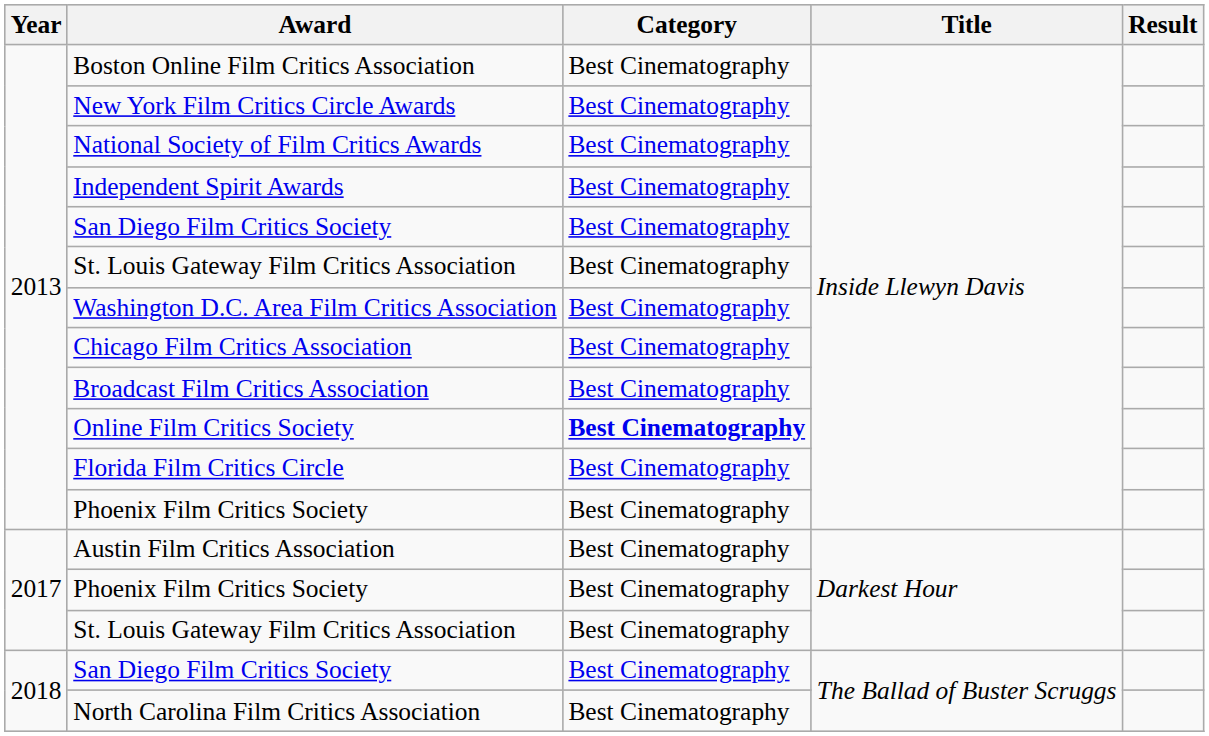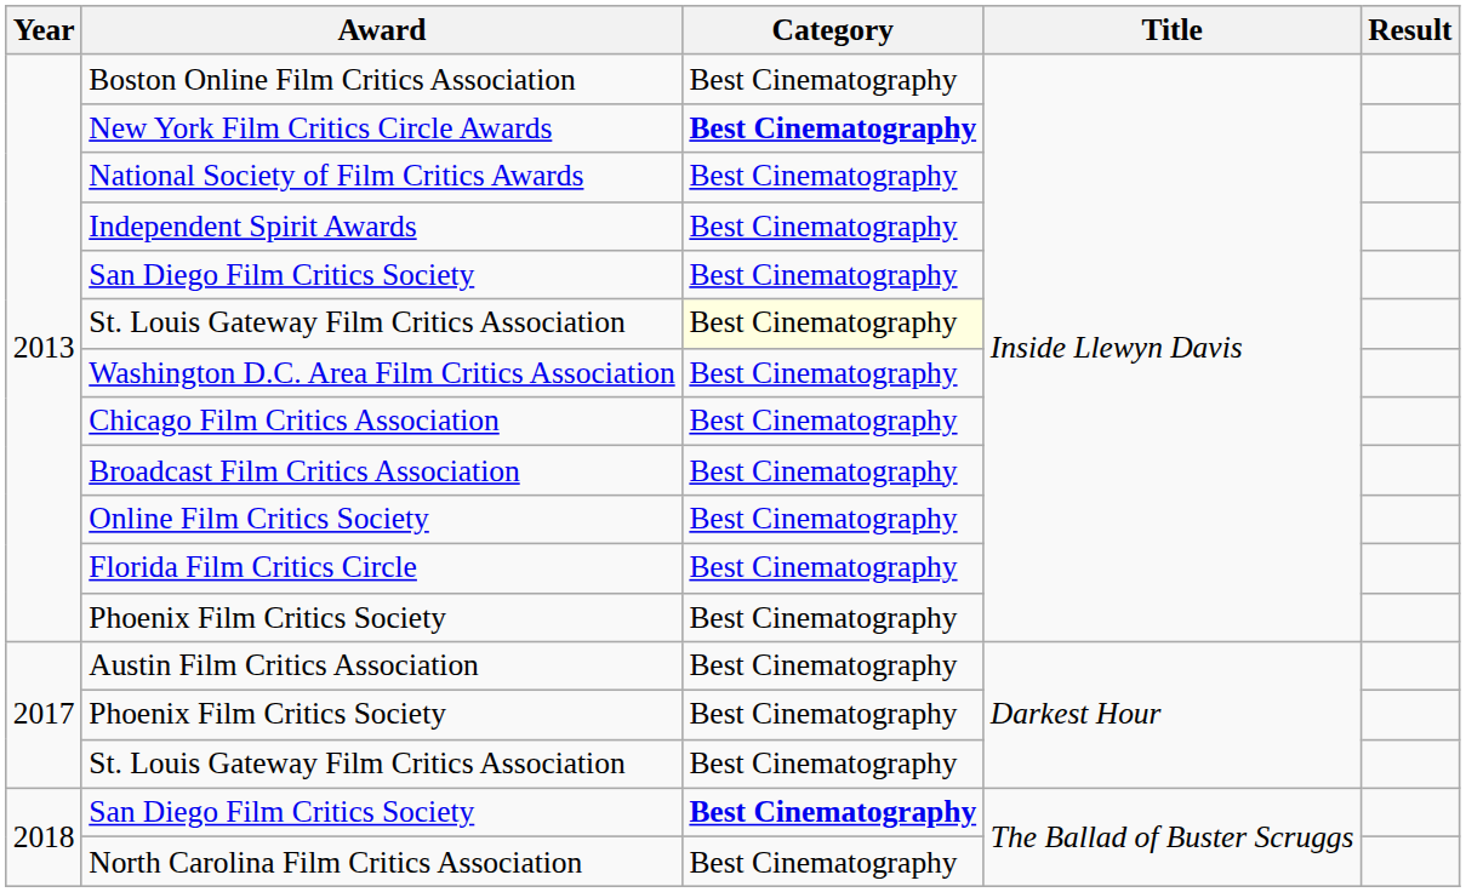New York Film Critics Circle Awards | Category: normal -> bold
2013 / St. Louis Gateway Film Critics Association | Category: no background -> lightyellow background
Online Film Critics Society | Category: bold -> normal
2018 / San Diego Film Critics Society | Category: normal -> bold
